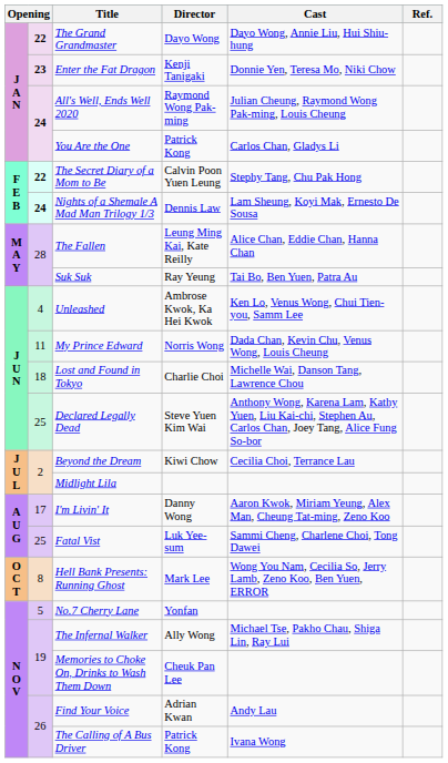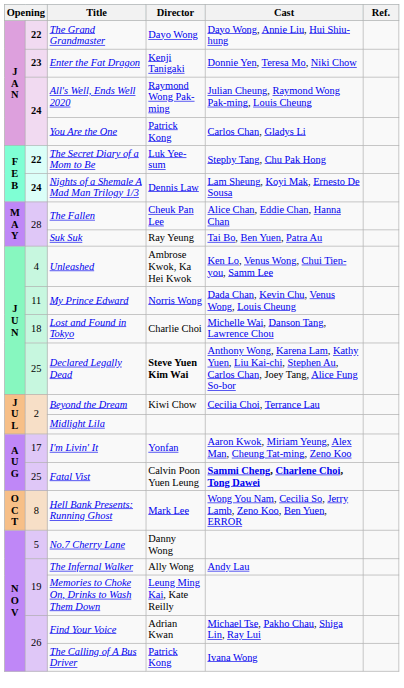The Secret Diary of a Mom to Be | Director: Calvin Poon Yuen Leung -> Luk Yee-sum
The Fallen | Director: Leung Ming Kai, Kate Reilly -> Cheuk Pan Lee
Declared Legally Dead | Director: normal -> bold
I'm Livin' It | Director: Danny Wong -> Yonfan
Fatal Vist | Director: Luk Yee-sum -> Calvin Poon Yuen Leung
Fatal Vist | Cast: normal -> bold
No.7 Cherry Lane | Director: Yonfan -> Danny Wong
The Infernal Walker | Cast: Michael Tse, Pakho Chau, Shiga Lin, Ray Lui -> Andy Lau
Memories to Choke On, Drinks to Wash Them Down | Director: Cheuk Pan Lee -> Leung Ming Kai, Kate Reilly
Find Your Voice | Cast: Andy Lau -> Michael Tse, Pakho Chau, Shiga Lin, Ray Lui
